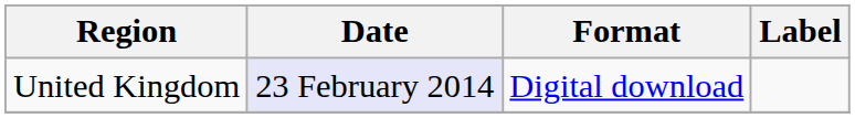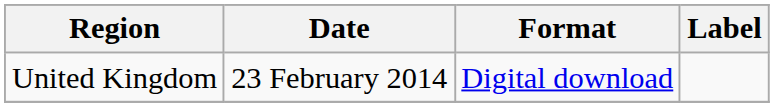United Kingdom | Date: lavender background -> no background
